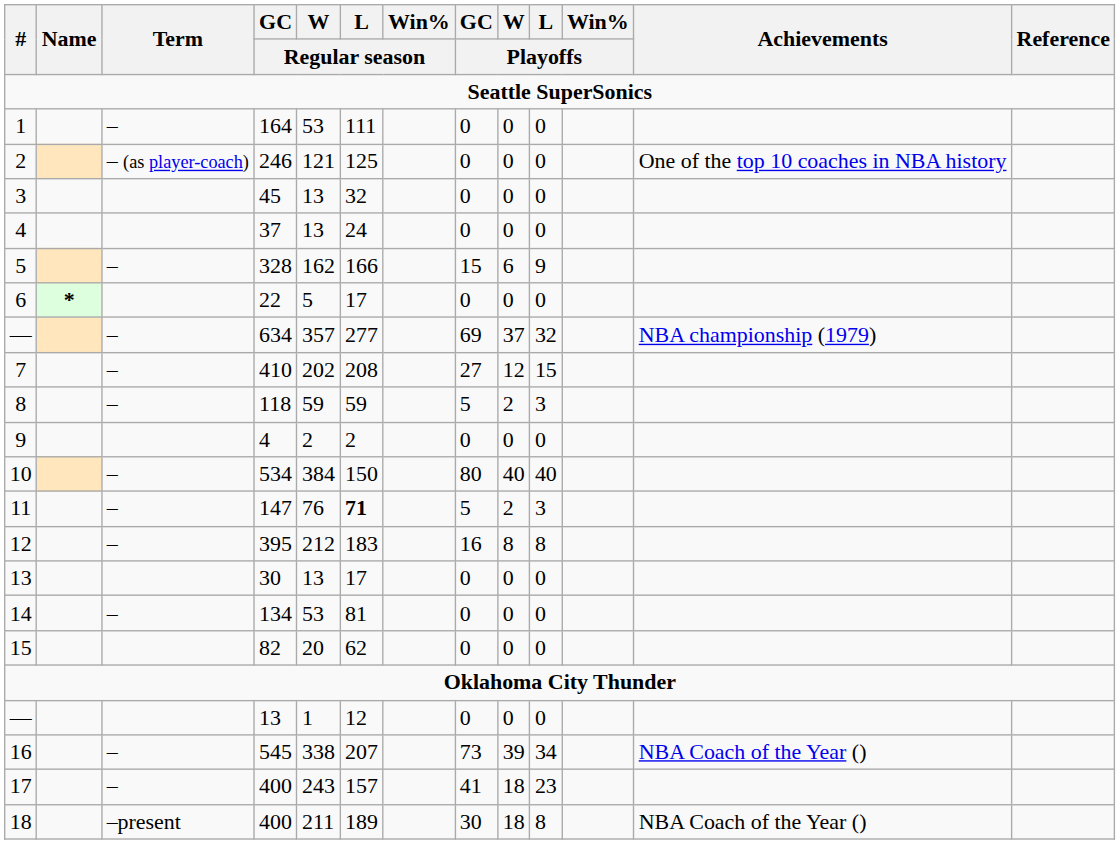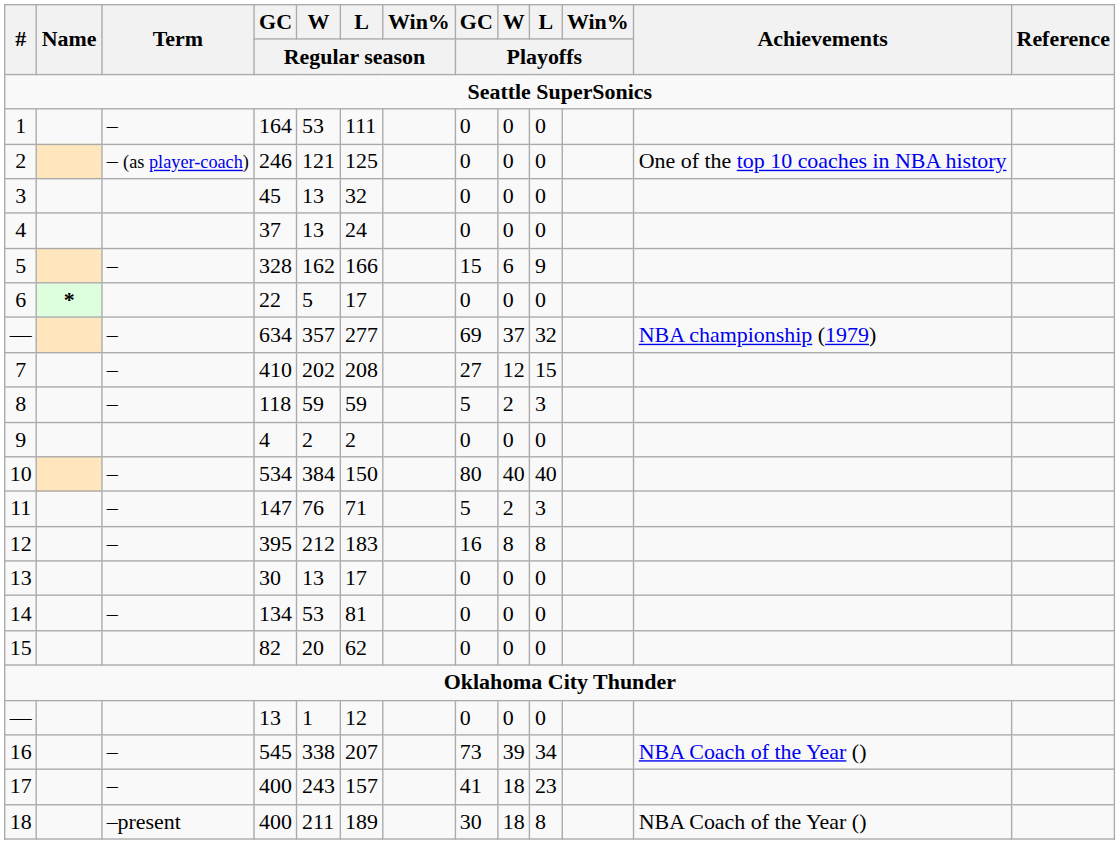11 | L / Regular season: bold -> normal
